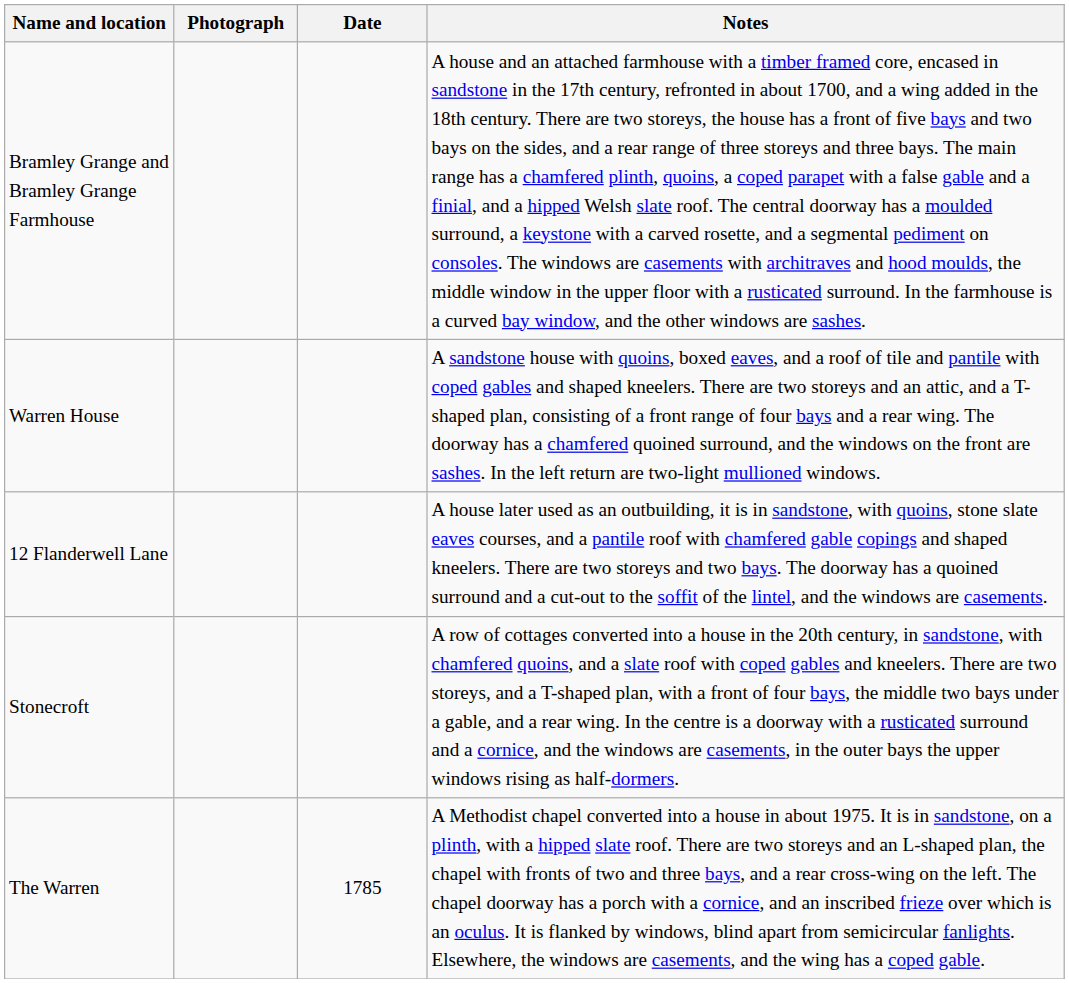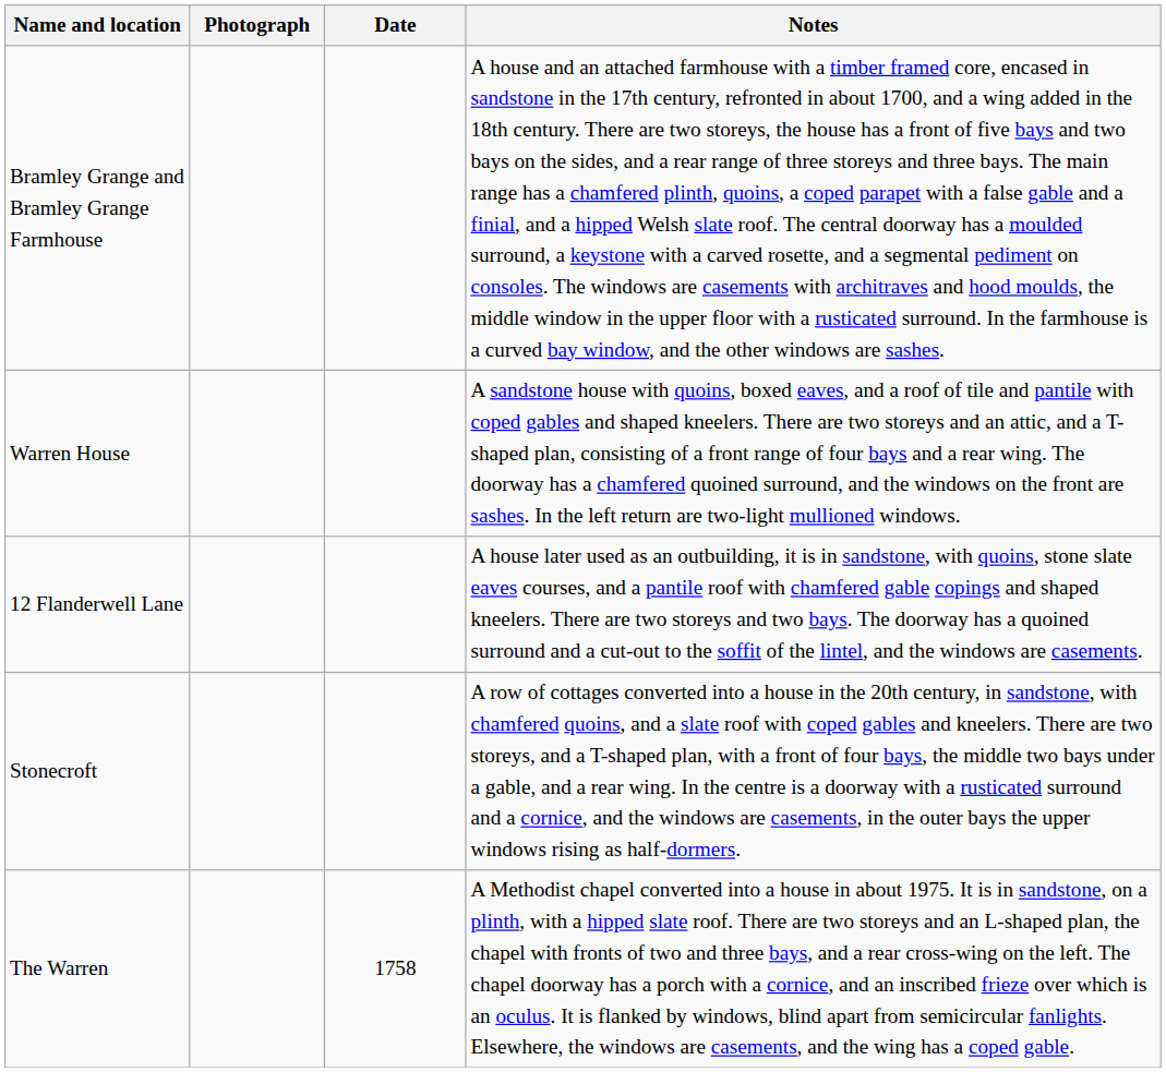The Warren | Date: 1785 -> 1758
